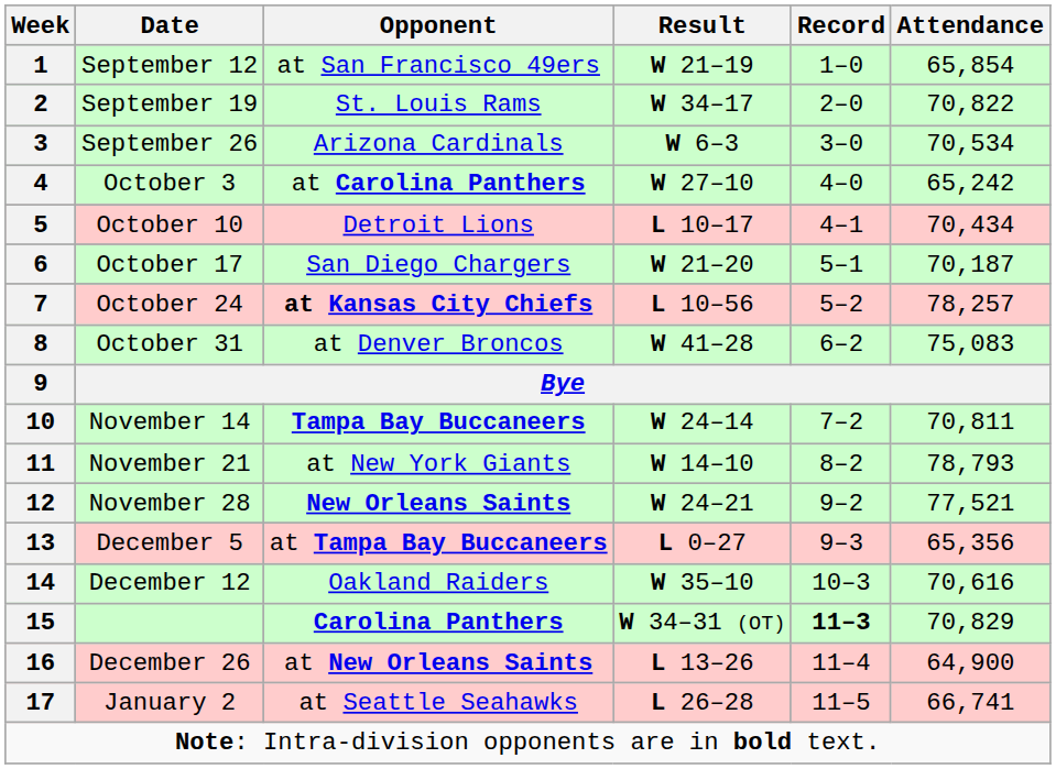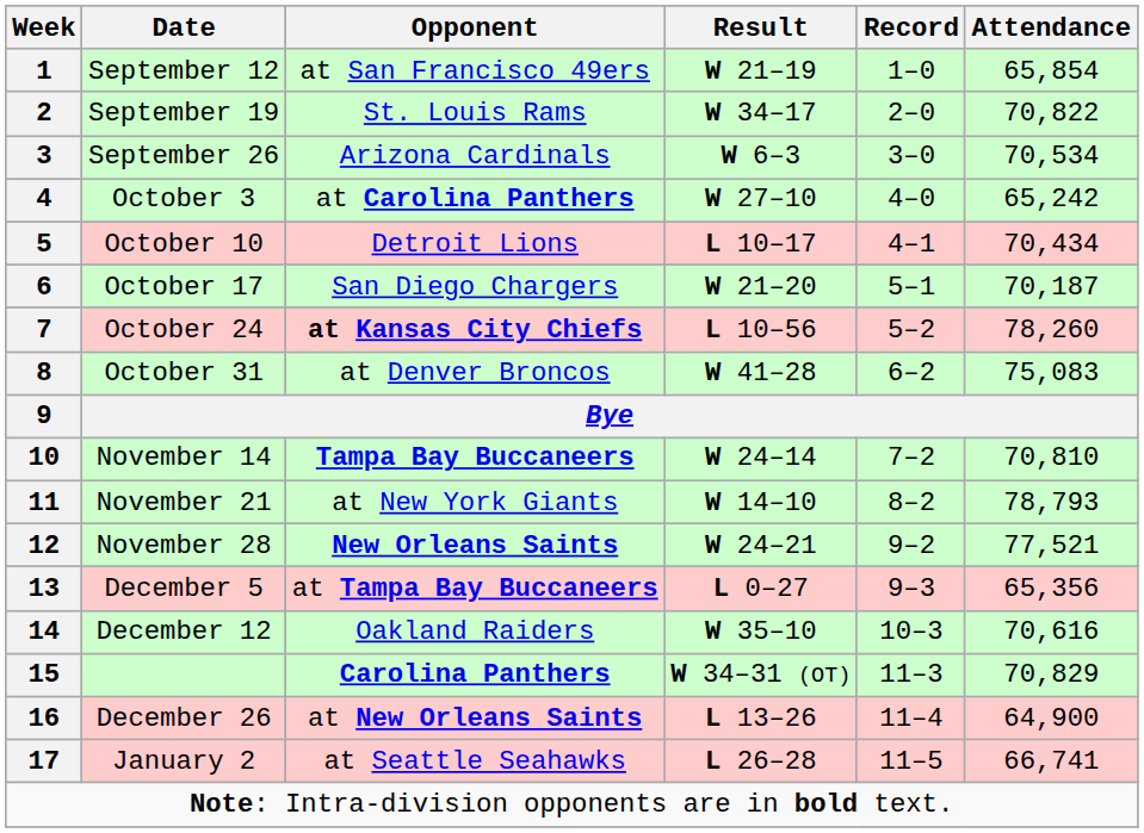7 | Attendance: 78,257 -> 78,260
10 | Attendance: 70,811 -> 70,810
15 | Record: bold -> normal
